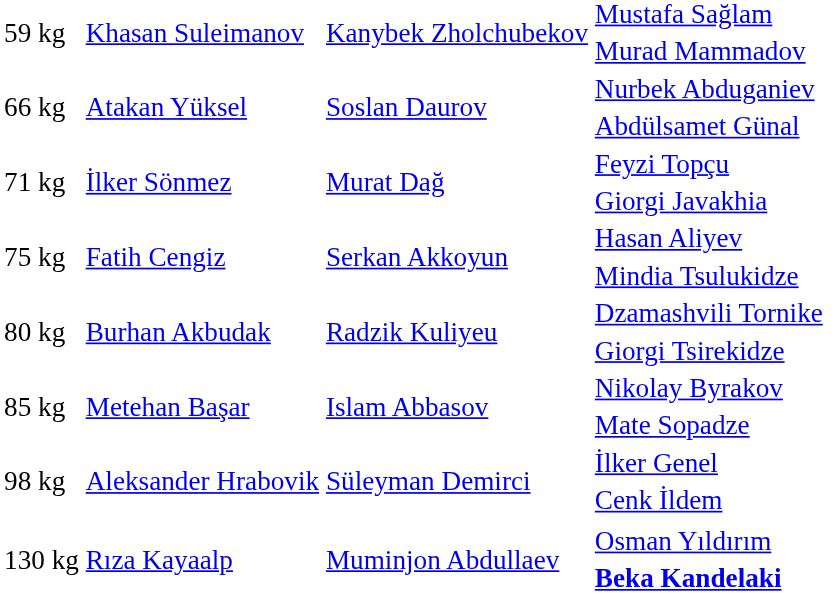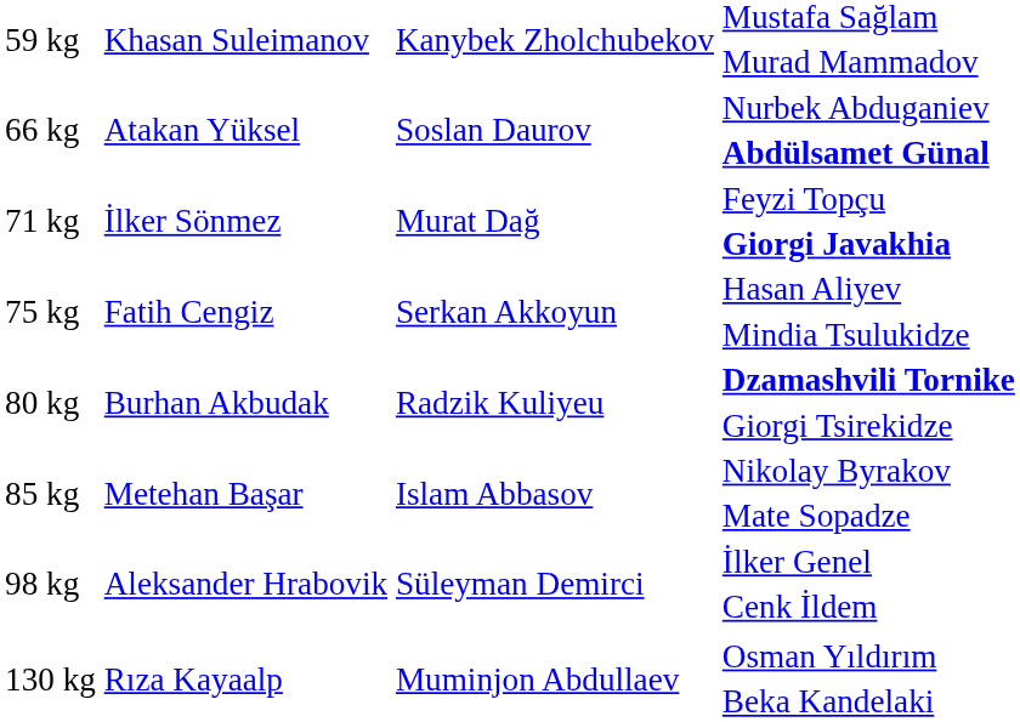Abdülsamet Günal | column 4: normal -> bold
Giorgi Javakhia | column 4: normal -> bold
Dzamashvili Tornike | column 4: normal -> bold
Beka Kandelaki | column 4: bold -> normal
